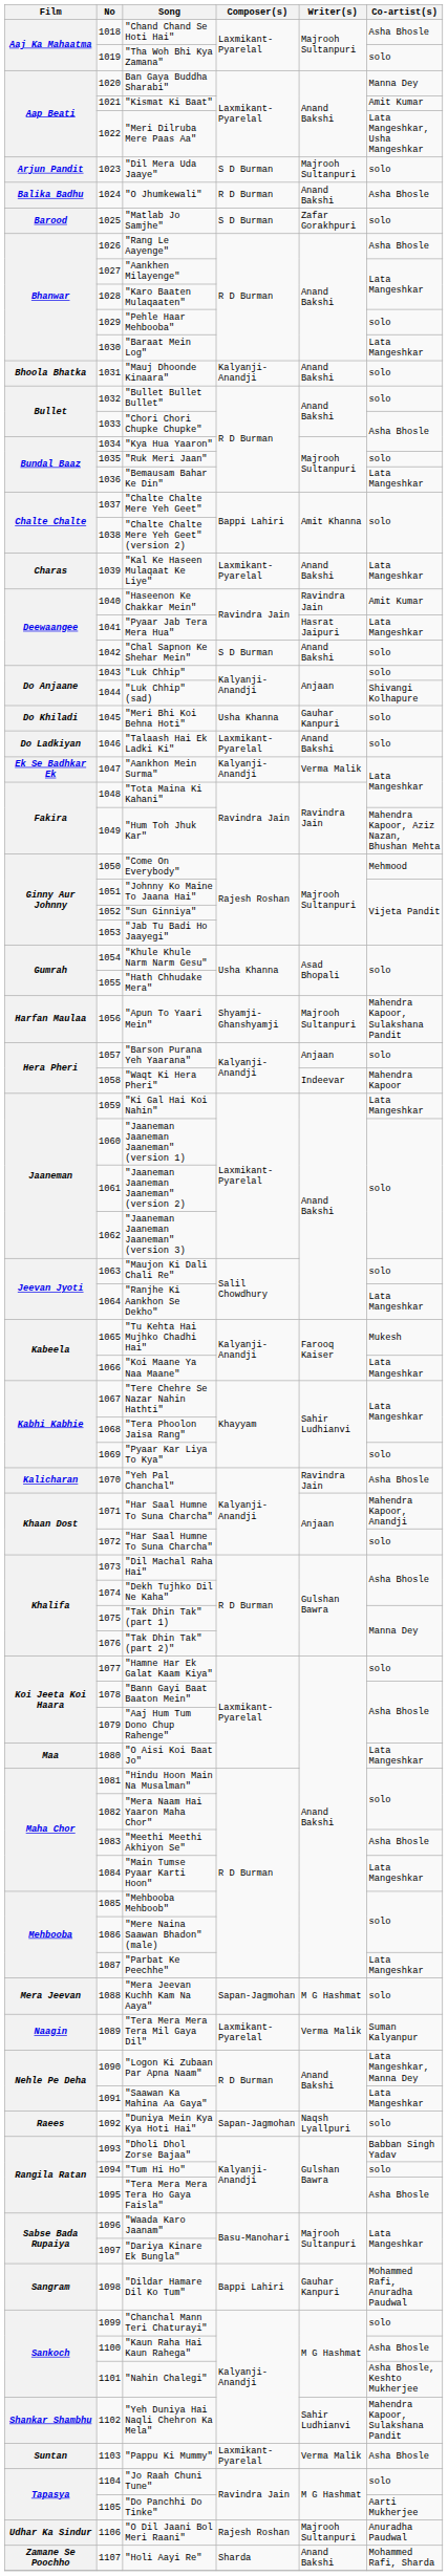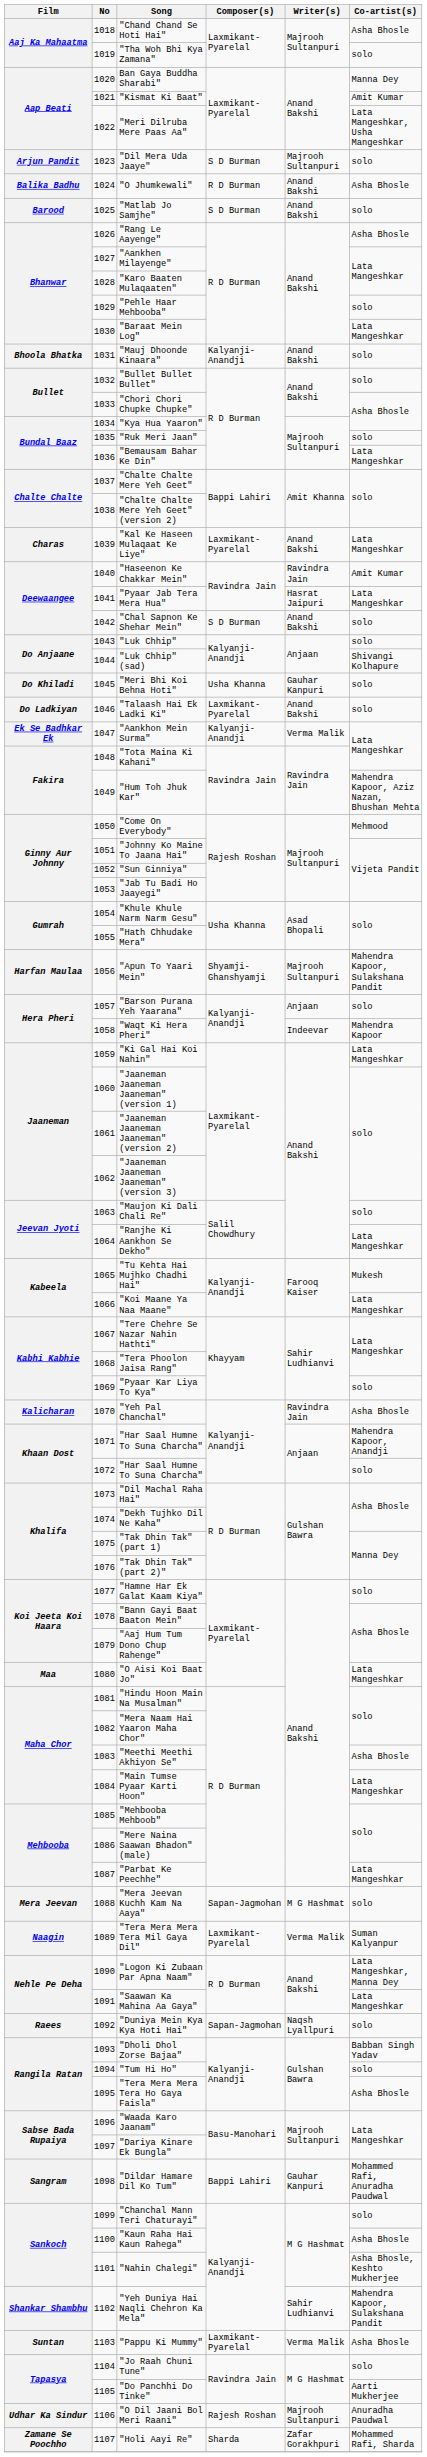"Matlab Jo Samjhe" | Writer(s): Zafar Gorakhpuri -> Anand Bakshi
"Holi Aayi Re" | Writer(s): Anand Bakshi -> Zafar Gorakhpuri
